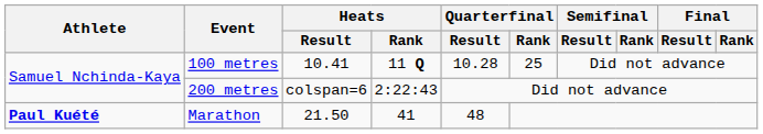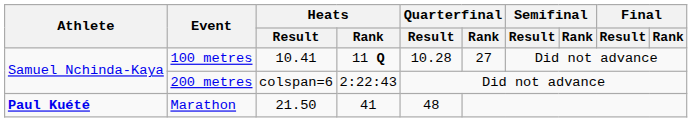100 metres | Quarterfinal / Rank: 25 -> 27
